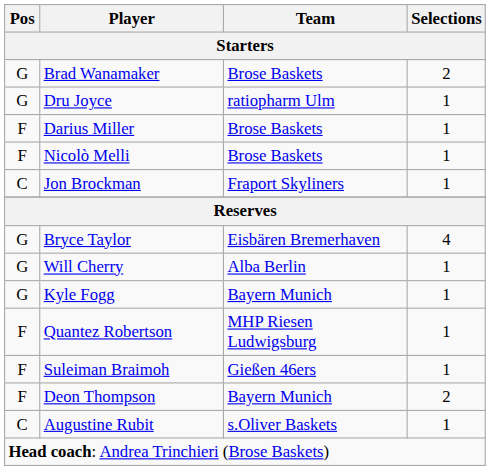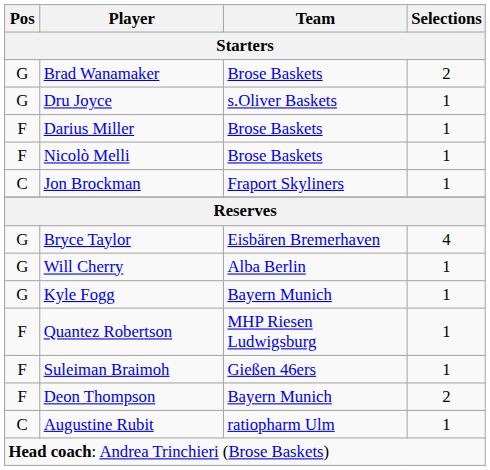Dru Joyce | Team: ratiopharm Ulm -> s.Oliver Baskets
Augustine Rubit | Team: s.Oliver Baskets -> ratiopharm Ulm
